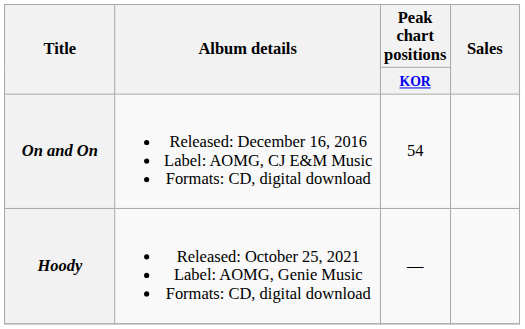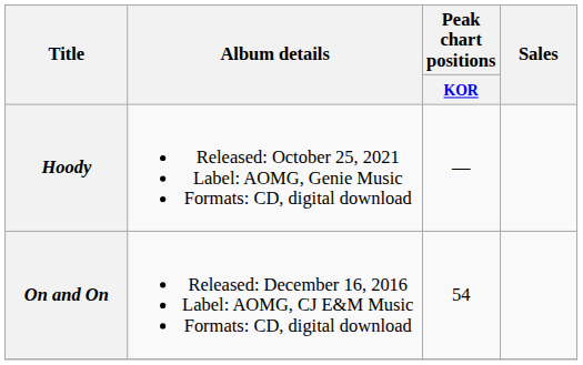rows swapped: On and On <-> Hoody
